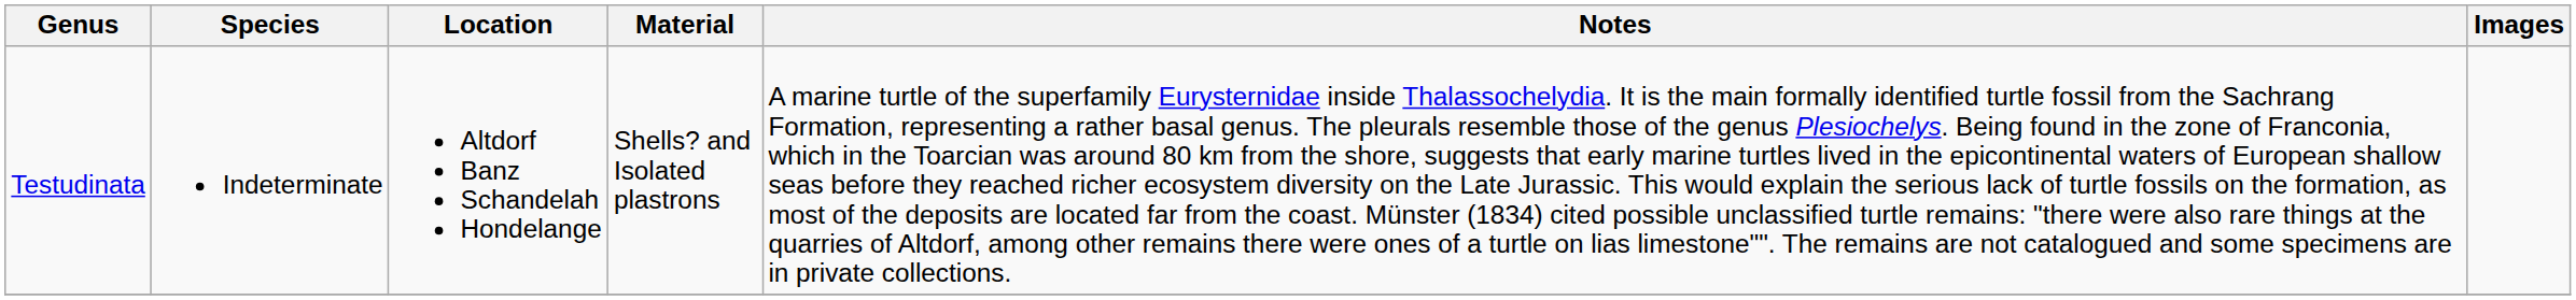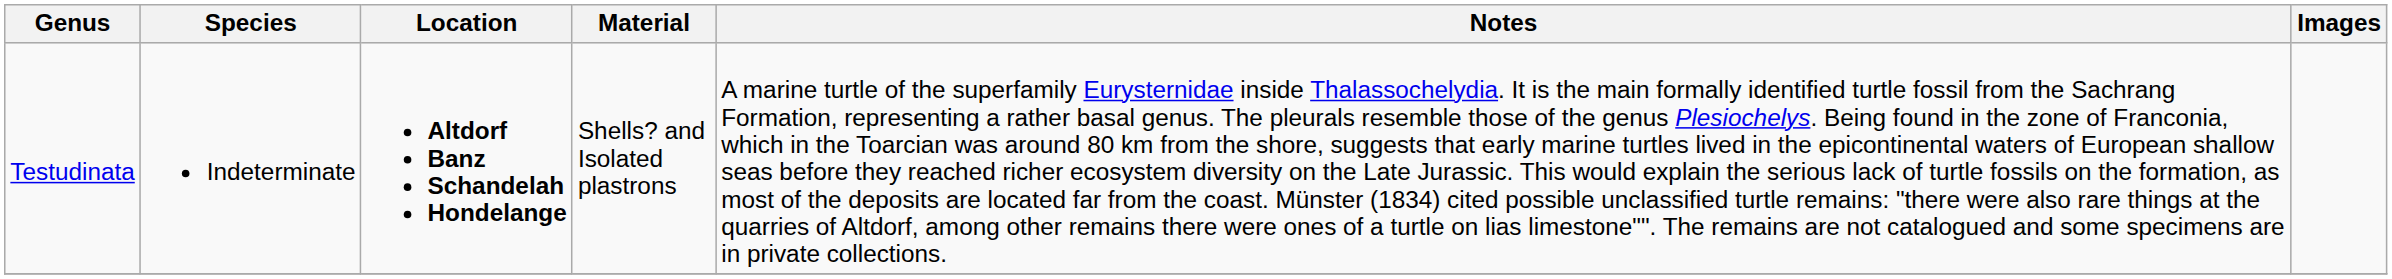Testudinata | Location: normal -> bold
